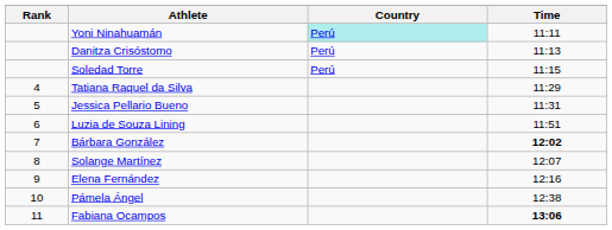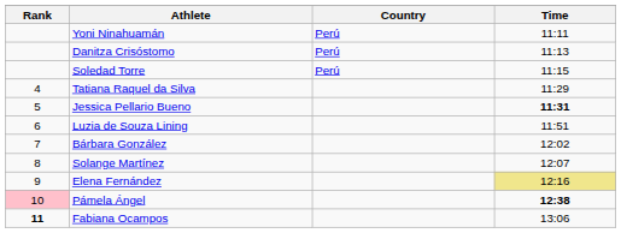Yoni Ninahuamán | Country: paleturquoise background -> no background
Jessica Pellario Bueno | Time: normal -> bold
Bárbara González | Time: bold -> normal
Elena Fernández | Time: no background -> khaki background
Pámela Ángel | Rank: no background -> pink background
Pámela Ángel | Time: normal -> bold
Fabiana Ocampos | Rank: normal -> bold
Fabiana Ocampos | Time: bold -> normal
